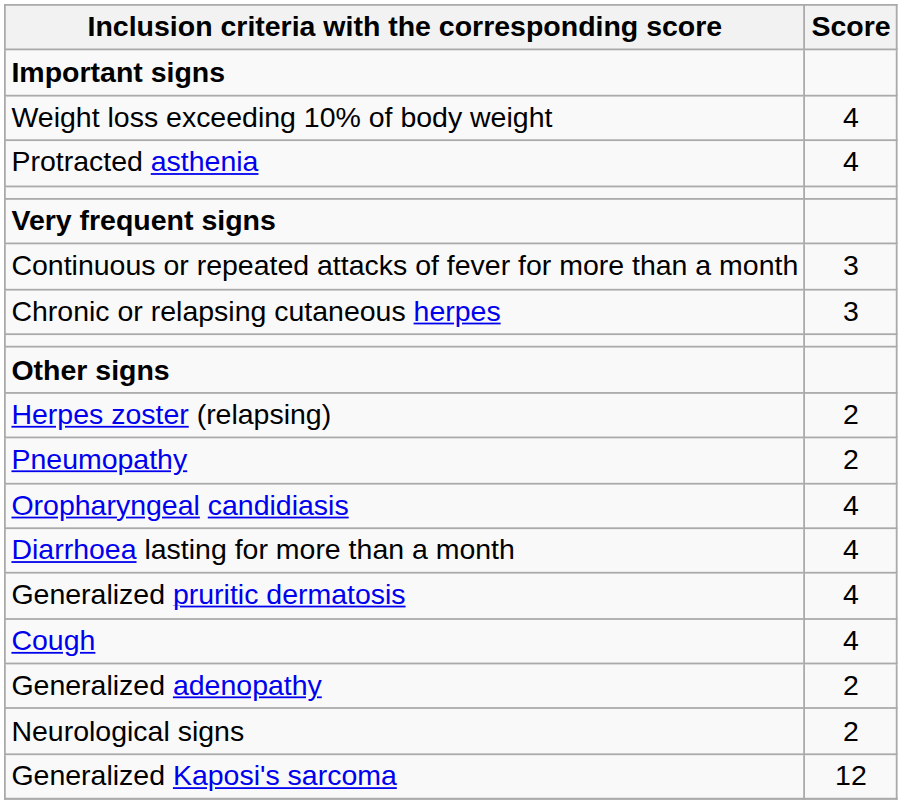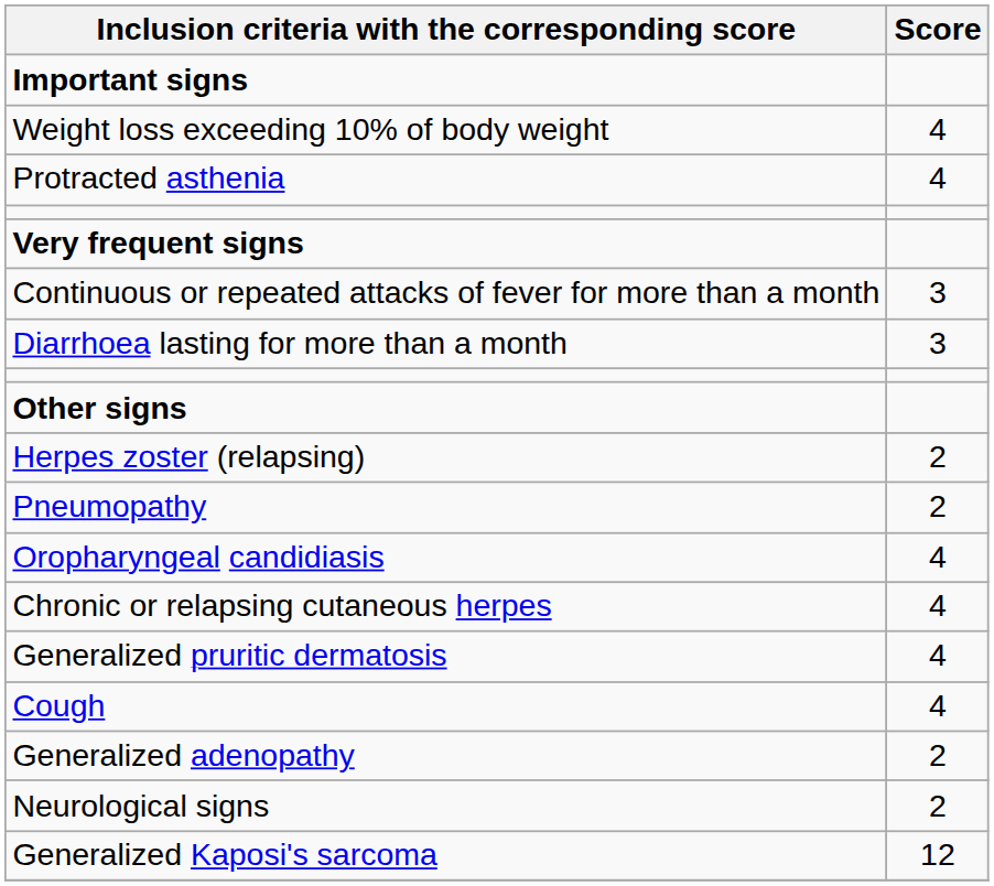row 8 | Inclusion criteria with the corresponding score: Chronic or relapsing cutaneous herpes -> Diarrhoea lasting for more than a month
row 14 | Inclusion criteria with the corresponding score: Diarrhoea lasting for more than a month -> Chronic or relapsing cutaneous herpes
